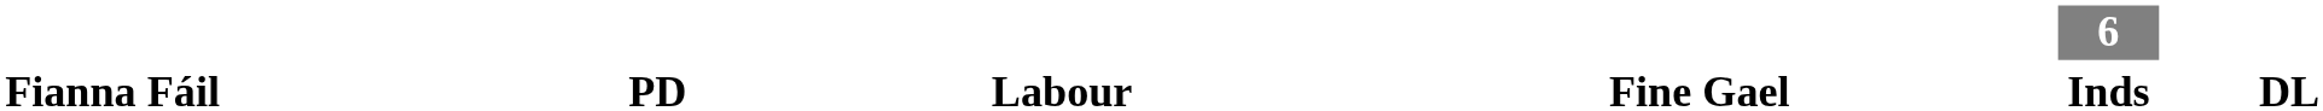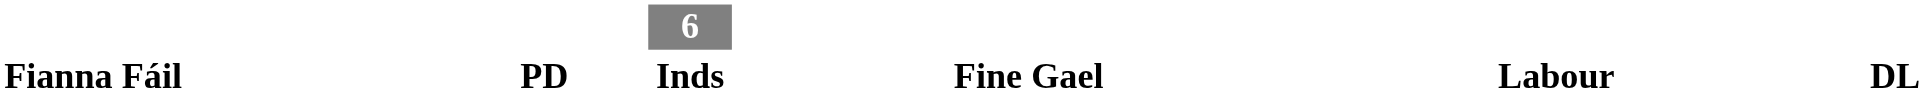columns swapped: 6 <-> 17
